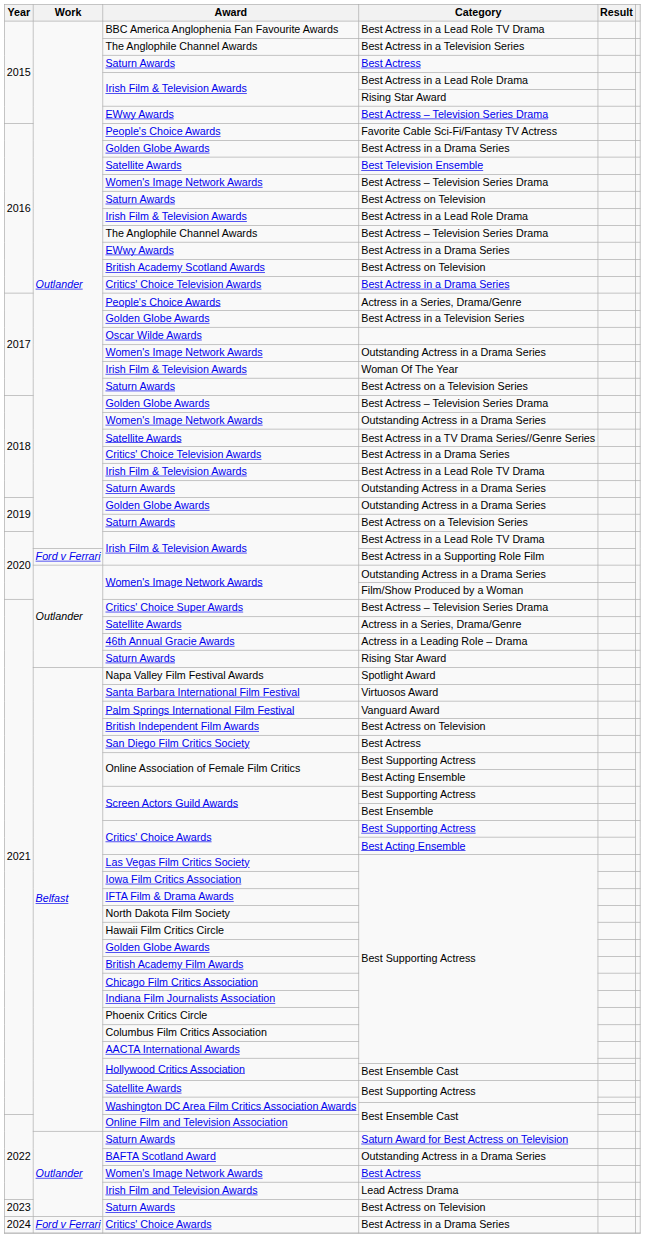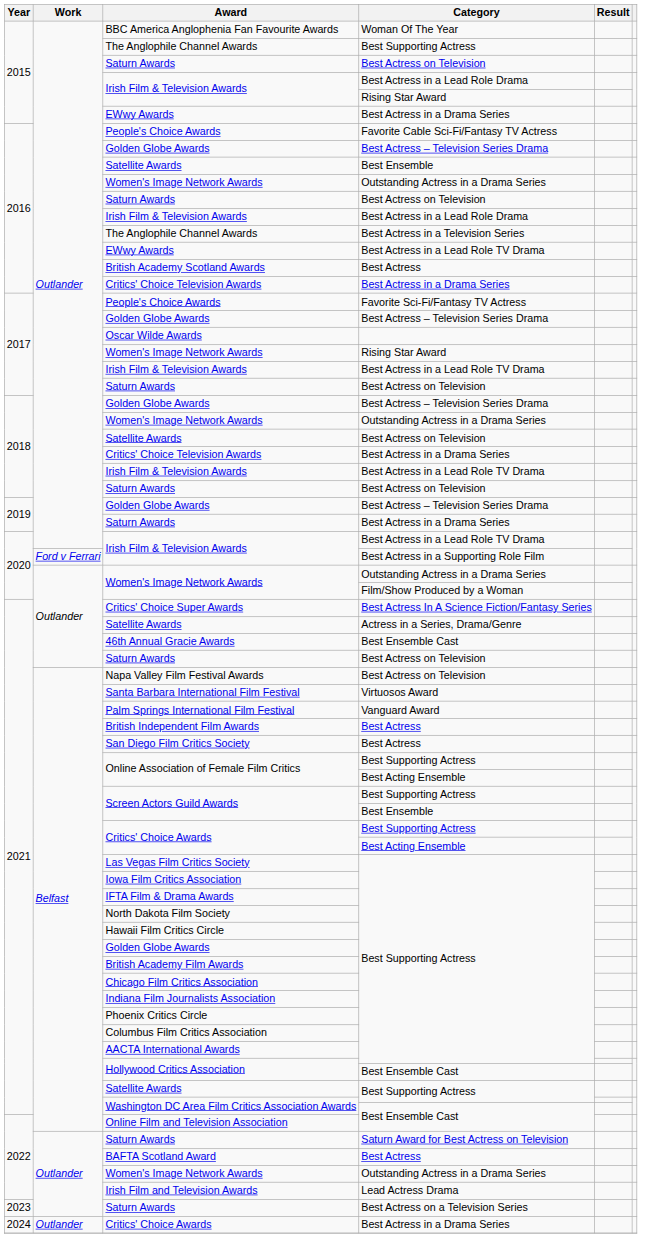BBC America Anglophenia Fan Favourite Awards | Category: Best Actress in a Lead Role TV Drama -> Woman Of The Year
2015 / The Anglophile Channel Awards | Category: Best Actress in a Television Series -> Best Supporting Actress
2015 / Saturn Awards | Category: Best Actress -> Best Actress on Television
2015 / EWwy Awards | Category: Best Actress – Television Series Drama -> Best Actress in a Drama Series
2016 / Golden Globe Awards | Category: Best Actress in a Drama Series -> Best Actress – Television Series Drama
2016 / Satellite Awards | Category: Best Television Ensemble -> Best Ensemble
2016 / Women's Image Network Awards | Category: Best Actress – Television Series Drama -> Outstanding Actress in a Drama Series
2016 / The Anglophile Channel Awards | Category: Best Actress – Television Series Drama -> Best Actress in a Television Series
2016 / EWwy Awards | Category: Best Actress in a Drama Series -> Best Actress in a Lead Role TV Drama
British Academy Scotland Awards | Category: Best Actress on Television -> Best Actress
2017 / People's Choice Awards | Category: Actress in a Series, Drama/Genre -> Favorite Sci-Fi/Fantasy TV Actress
2017 / Golden Globe Awards | Category: Best Actress in a Television Series -> Best Actress – Television Series Drama
2017 / Women's Image Network Awards | Category: Outstanding Actress in a Drama Series -> Rising Star Award
2017 / Irish Film & Television Awards | Category: Woman Of The Year -> Best Actress in a Lead Role TV Drama
2017 / Saturn Awards | Category: Best Actress on a Television Series -> Best Actress on Television
2018 / Satellite Awards | Category: Best Actress in a TV Drama Series//Genre Series -> Best Actress on Television
2018 / Saturn Awards | Category: Outstanding Actress in a Drama Series -> Best Actress on Television
2019 / Golden Globe Awards | Category: Outstanding Actress in a Drama Series -> Best Actress – Television Series Drama
2019 / Saturn Awards | Category: Best Actress on a Television Series -> Best Actress in a Drama Series
Critics' Choice Super Awards | Category: Best Actress – Television Series Drama -> Best Actress In A Science Fiction/Fantasy Series
46th Annual Gracie Awards | Category: Actress in a Leading Role – Drama -> Best Ensemble Cast
2021 / Saturn Awards | Category: Rising Star Award -> Best Actress on Television
Napa Valley Film Festival Awards | Category: Spotlight Award -> Best Actress on Television
British Independent Film Awards | Category: Best Actress on Television -> Best Actress
BAFTA Scotland Award | Category: Outstanding Actress in a Drama Series -> Best Actress
2022 / Women's Image Network Awards | Category: Best Actress -> Outstanding Actress in a Drama Series
2023 / Saturn Awards | Category: Best Actress on Television -> Best Actress on a Television Series
2024 / Critics' Choice Awards | Work: Ford v Ferrari -> Outlander
